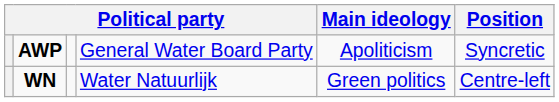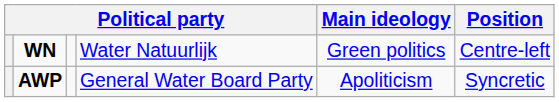rows swapped: AWP <-> WN
